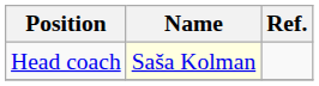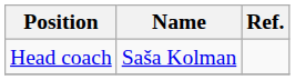Head coach | Name: lightyellow background -> no background
